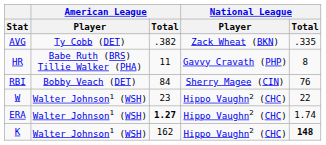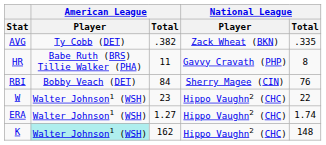ERA | American League / Total: bold -> normal
K | American League / Player: no background -> paleturquoise background
K | National League / Total: bold -> normal
